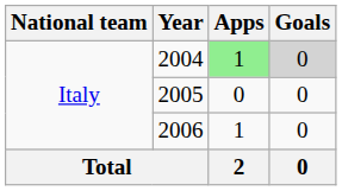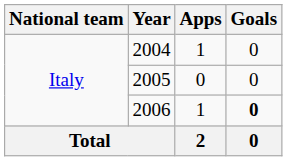2004 | Apps: lightgreen background -> no background
2004 | Goals: lightgrey background -> no background
2006 | Goals: normal -> bold
